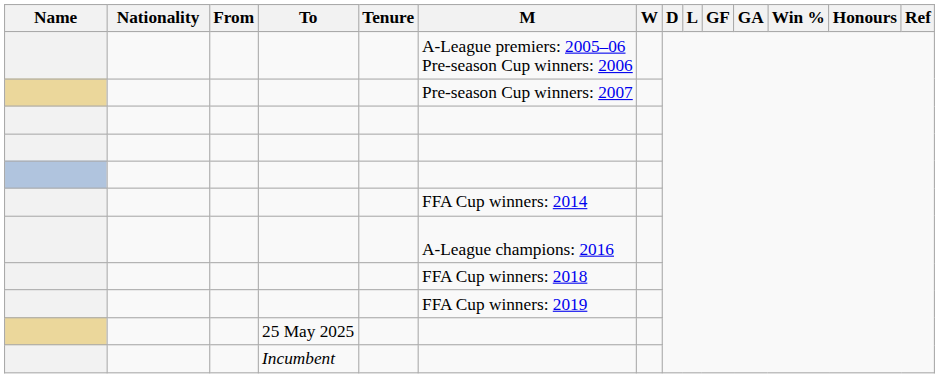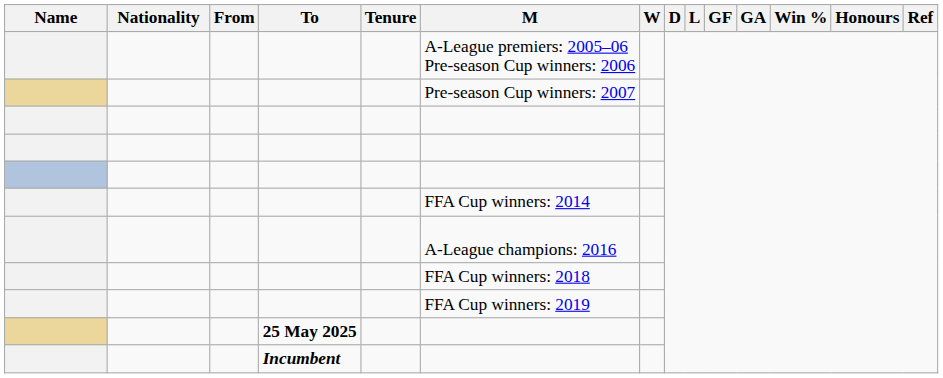25 May 2025 | To: normal -> bold
Incumbent | To: normal -> bold
